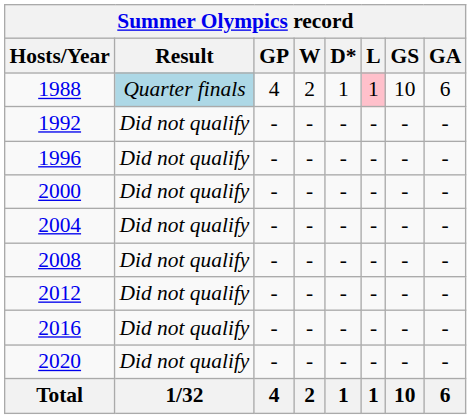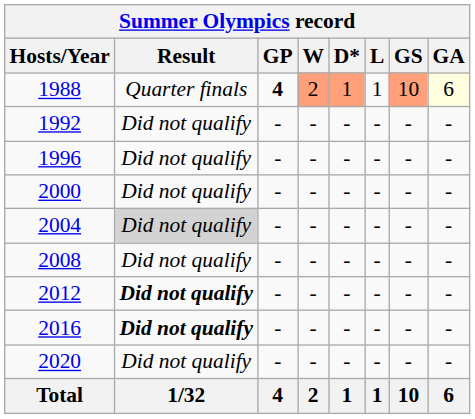1988 | Result: lightblue background -> no background
1988 | GP: normal -> bold
1988 | W: no background -> lightsalmon background
1988 | D*: no background -> lightsalmon background
1988 | L: pink background -> no background
1988 | GS: no background -> lightsalmon background
1988 | GA: no background -> lightyellow background
2004 | Result: no background -> lightgrey background
2012 | Result: normal -> bold
2016 | Result: normal -> bold
